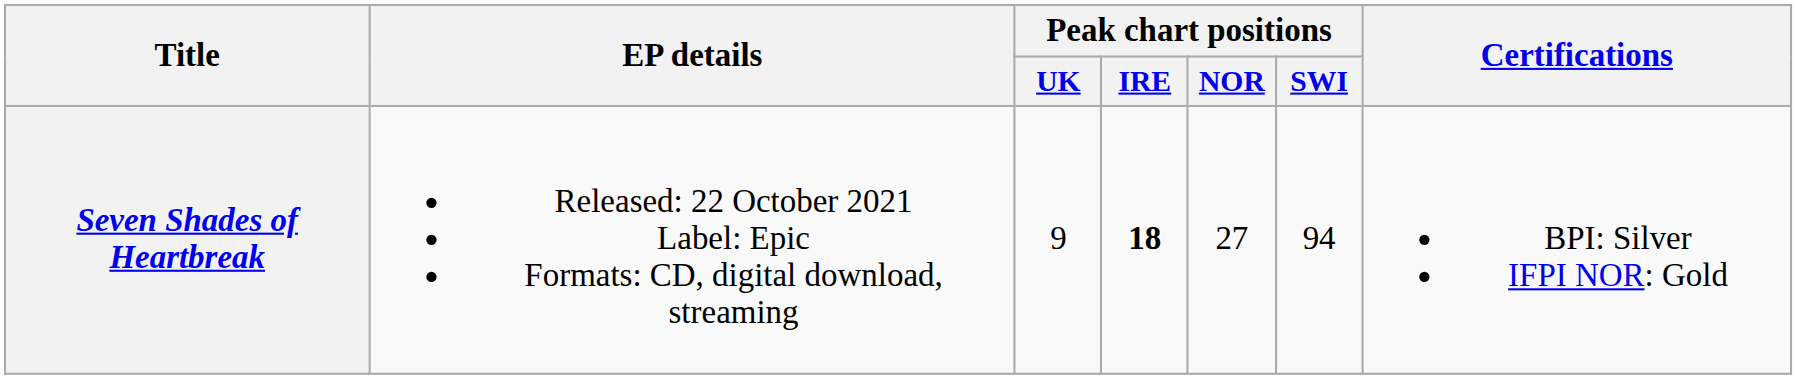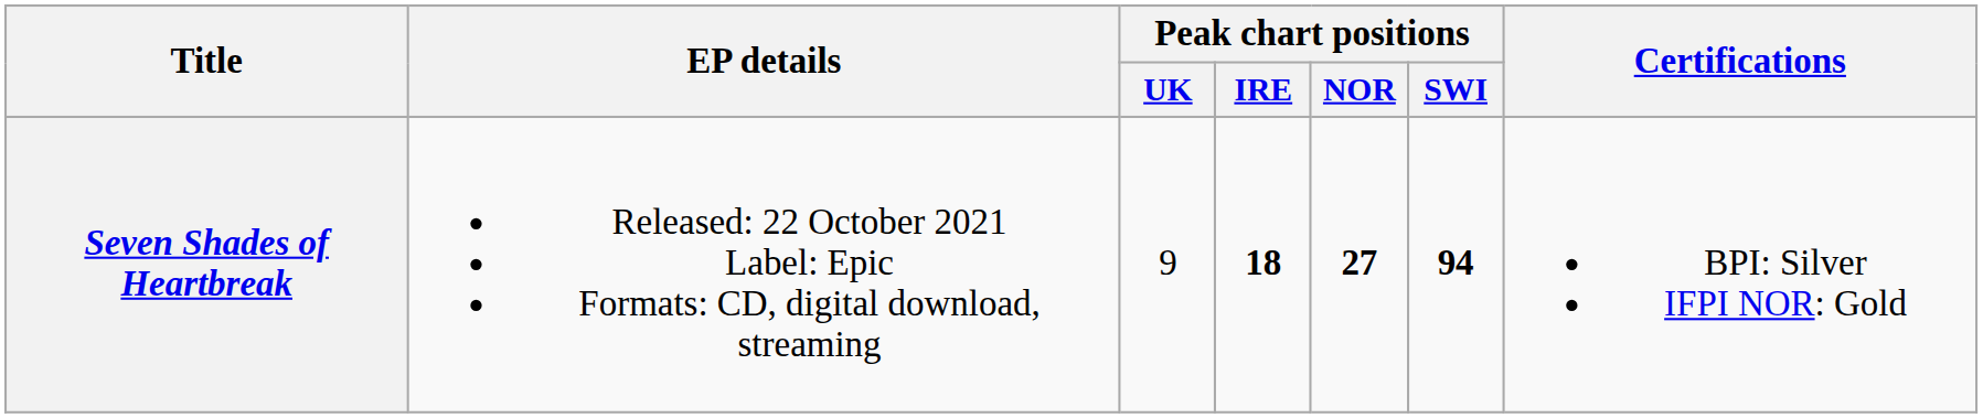Seven Shades of Heartbreak | Peak chart positions / NOR: normal -> bold
Seven Shades of Heartbreak | Peak chart positions / SWI: normal -> bold
